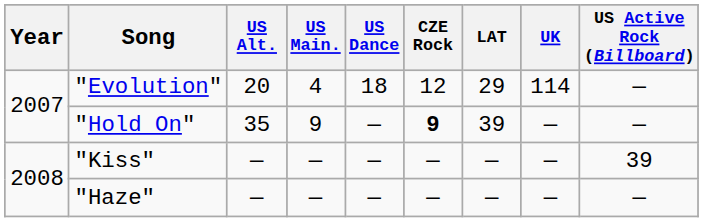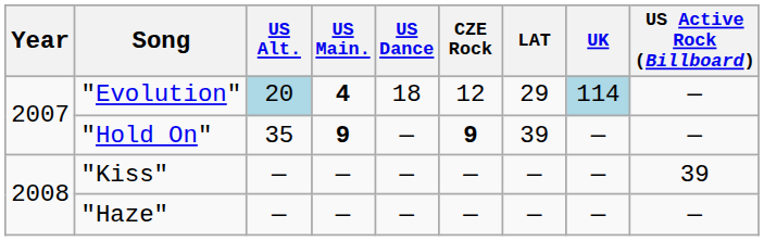"Evolution" | US Alt.: no background -> lightblue background
"Evolution" | US Main.: normal -> bold
"Evolution" | UK: no background -> lightblue background
"Hold On" | US Main.: normal -> bold
